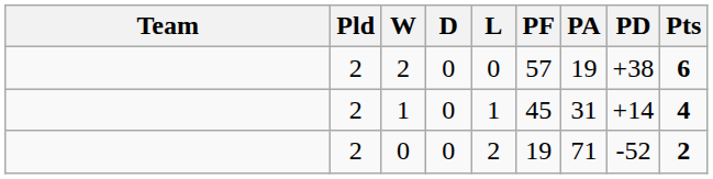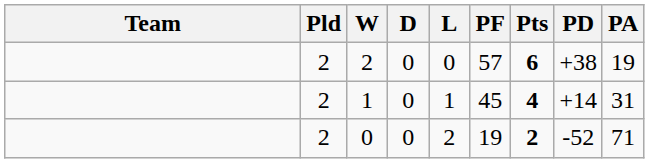columns swapped: PA <-> Pts
